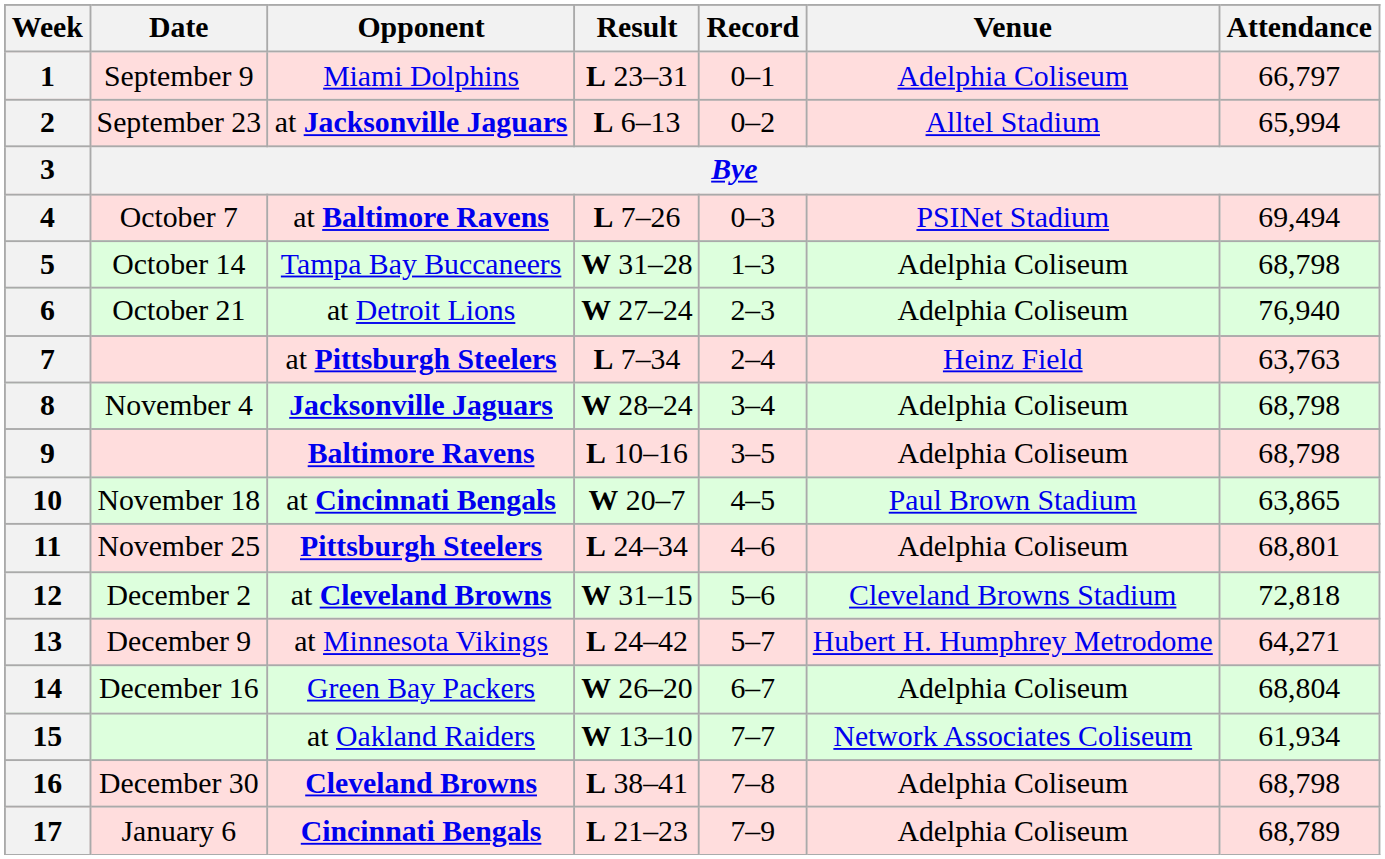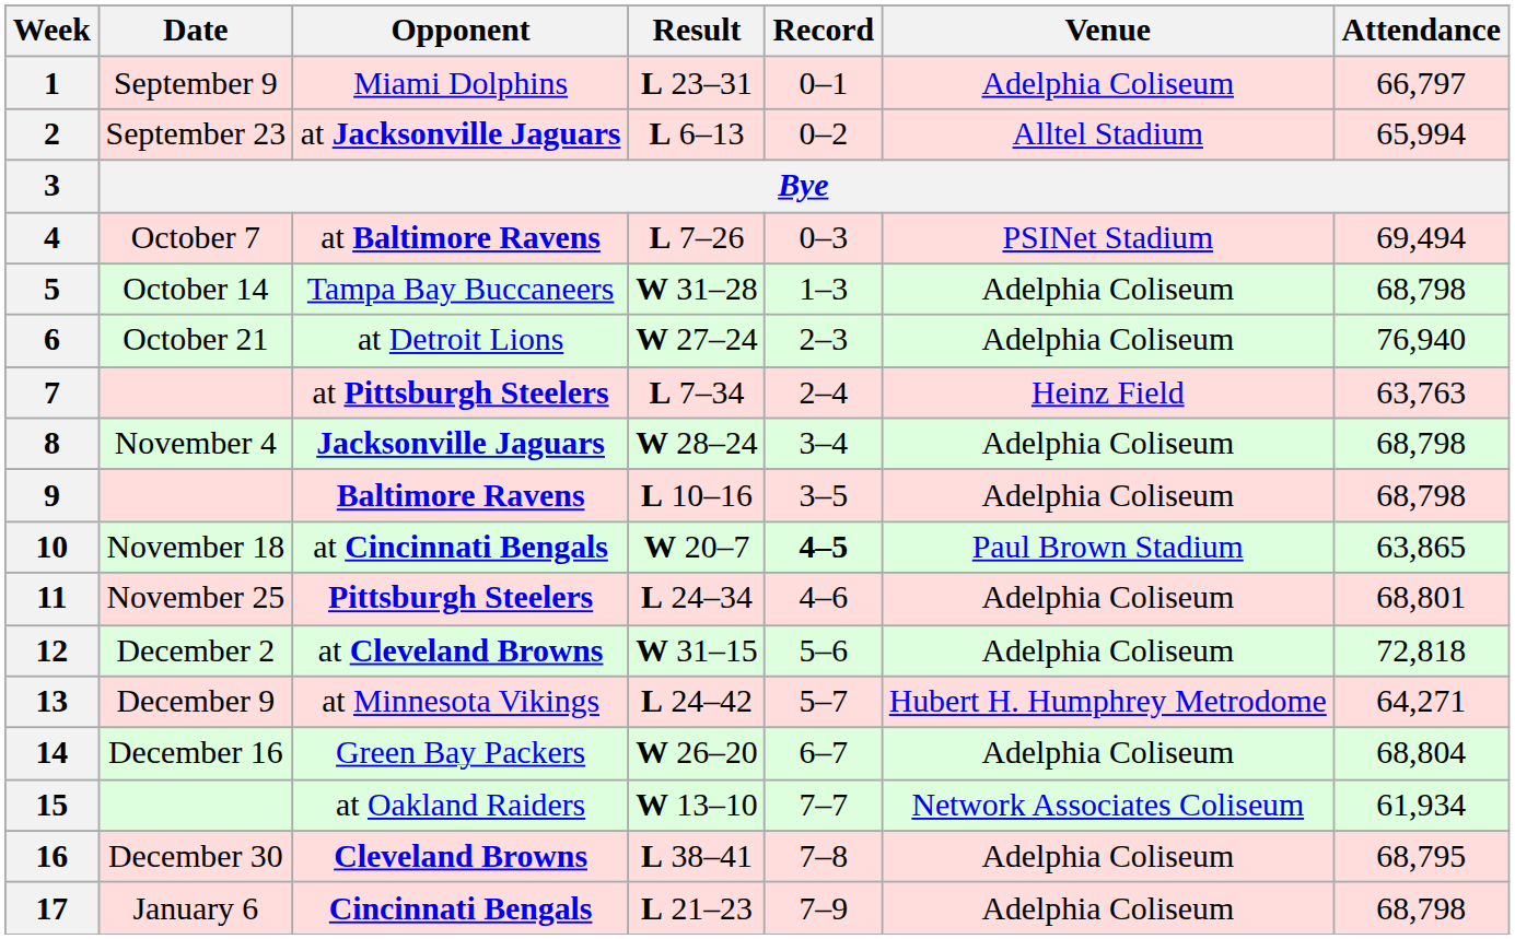10 | Record: normal -> bold
12 | Venue: Cleveland Browns Stadium -> Adelphia Coliseum
16 | Attendance: 68,798 -> 68,795
17 | Attendance: 68,789 -> 68,798
